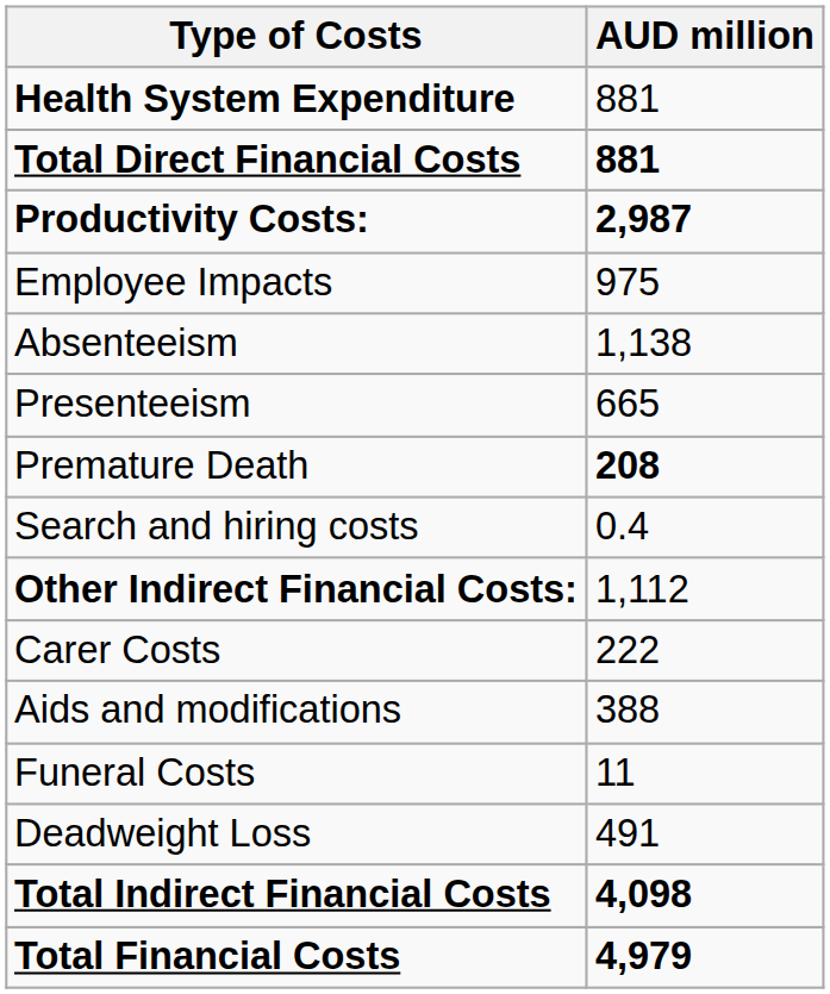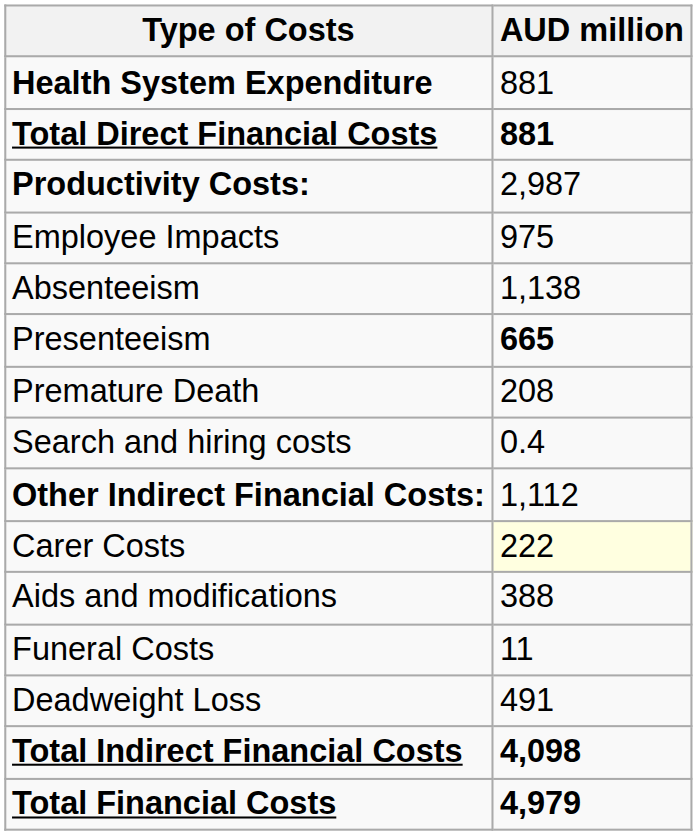Productivity Costs: | AUD million: bold -> normal
Presenteeism | AUD million: normal -> bold
Premature Death | AUD million: bold -> normal
Carer Costs | AUD million: no background -> lightyellow background
